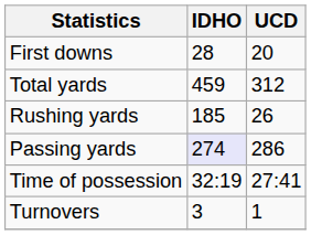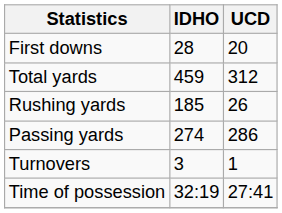Passing yards | IDHO: lavender background -> no background
rows swapped: Turnovers <-> Time of possession
